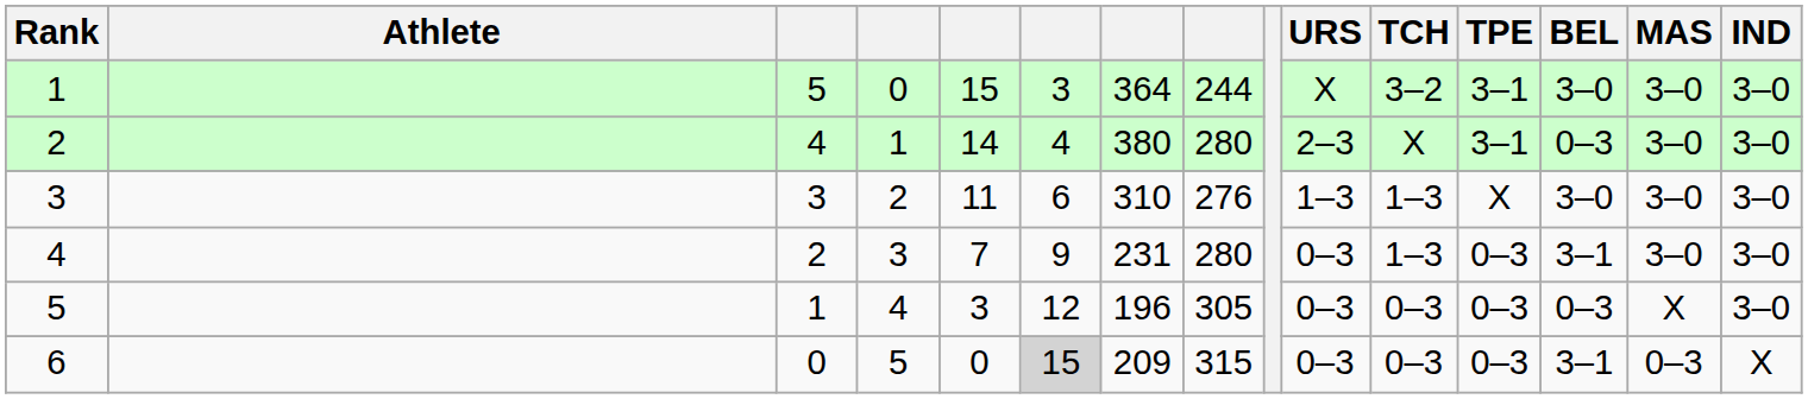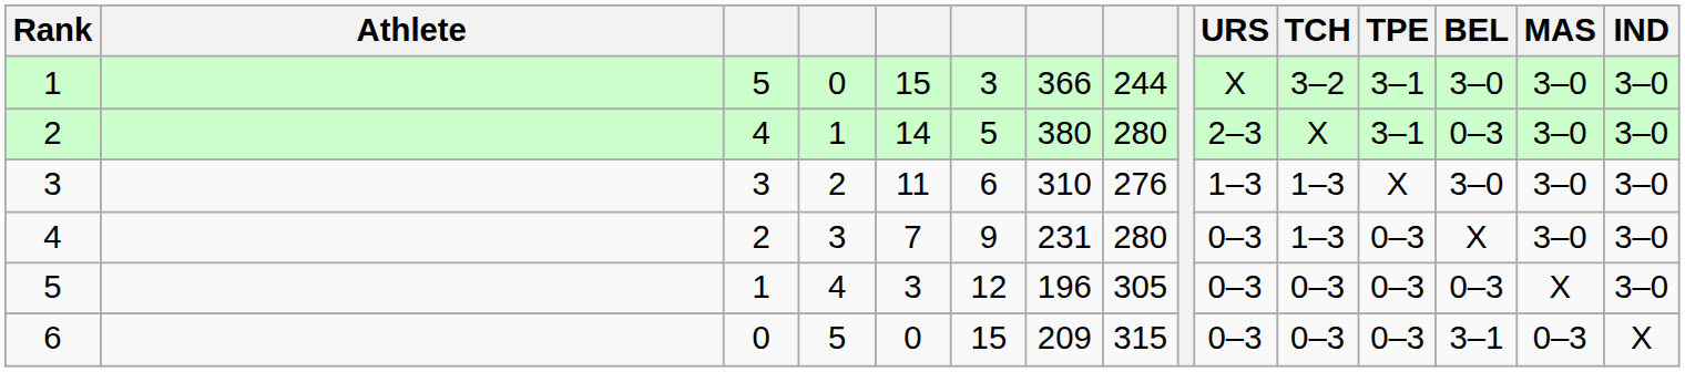row 2 | column 7: 364 -> 366
row 3 | column 6: 4 -> 5
row 5 | BEL: 3–1 -> X
row 7 | column 6: lightgrey background -> no background
